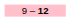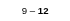row 1 | column 1: pink background -> no background
